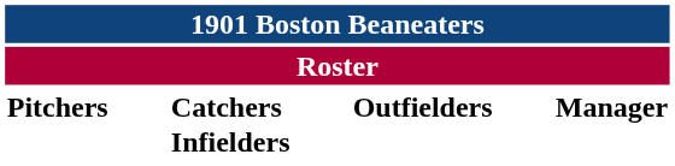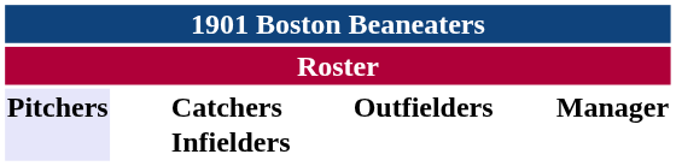Pitchers | column 1: no background -> lavender background
